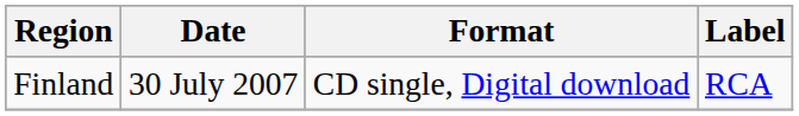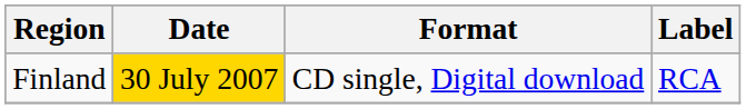Finland | Date: no background -> gold background
